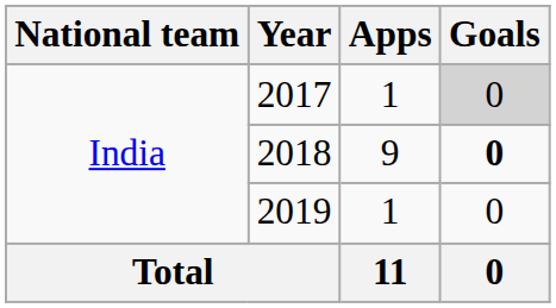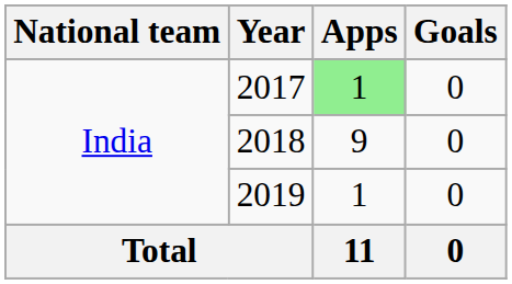2017 | Apps: no background -> lightgreen background
2017 | Goals: lightgrey background -> no background
2018 | Goals: bold -> normal
